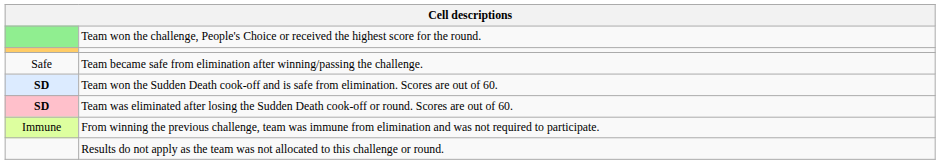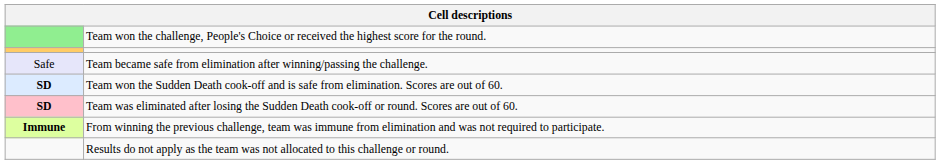row 4 | column 1: no background -> lavender background
row 7 | column 1: normal -> bold
